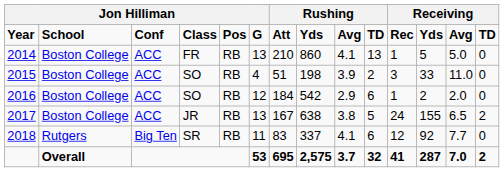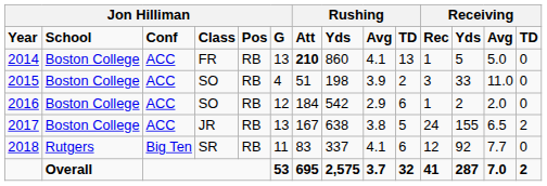2014 | column 7: normal -> bold
